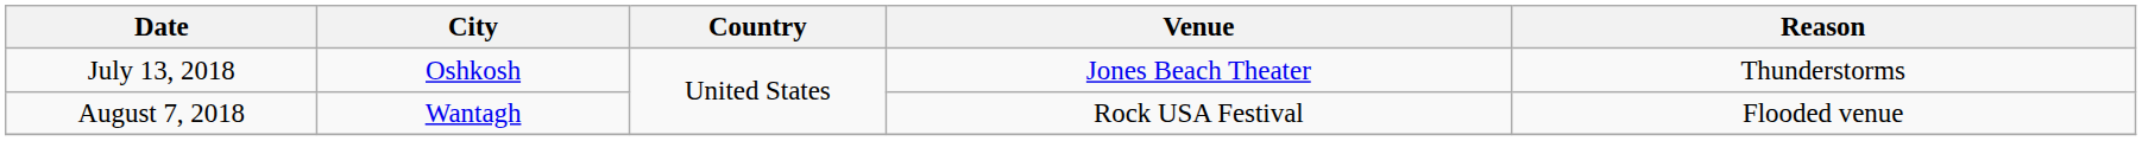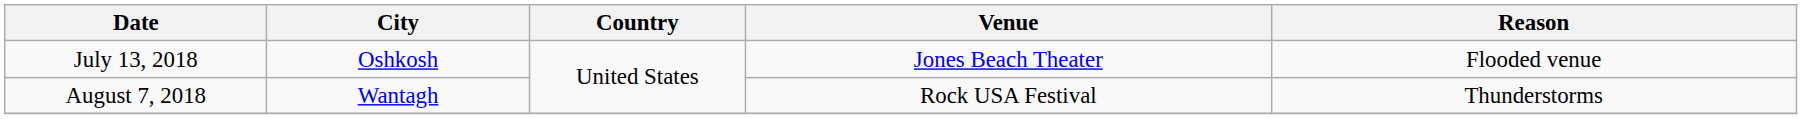July 13, 2018 | Reason: Thunderstorms -> Flooded venue
August 7, 2018 | Reason: Flooded venue -> Thunderstorms
